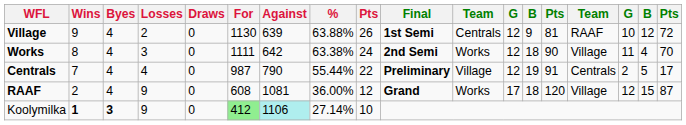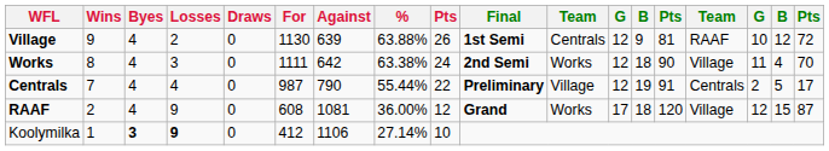Koolymilka | Wins: bold -> normal
Koolymilka | Losses: normal -> bold
Koolymilka | For: lightgreen background -> no background
Koolymilka | Against: paleturquoise background -> no background
